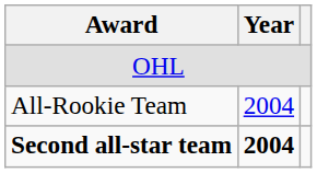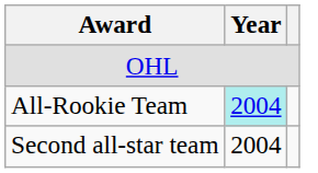All-Rookie Team | Year: no background -> paleturquoise background
Second all-star team | Award: bold -> normal
Second all-star team | Year: bold -> normal
